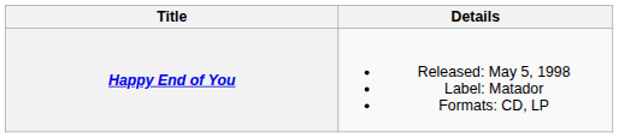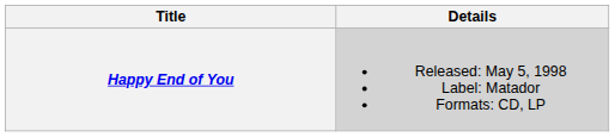Happy End of You | Details: no background -> lightgrey background
